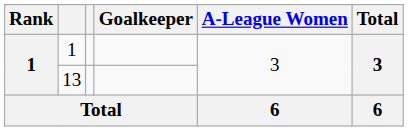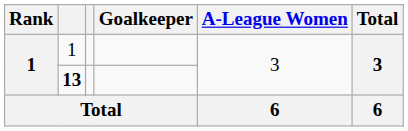13 | column 2: normal -> bold
